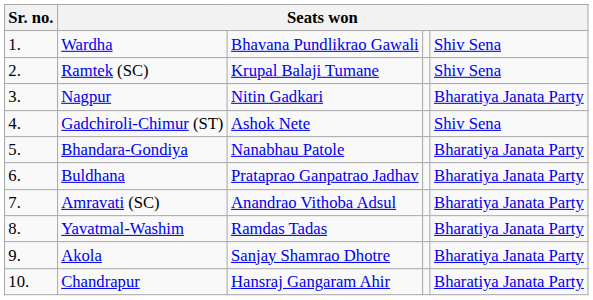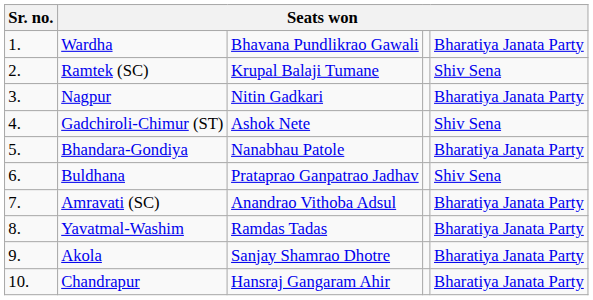Wardha | column 5: Shiv Sena -> Bharatiya Janata Party
Buldhana | column 5: Bharatiya Janata Party -> Shiv Sena
